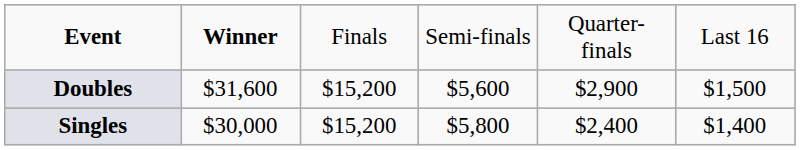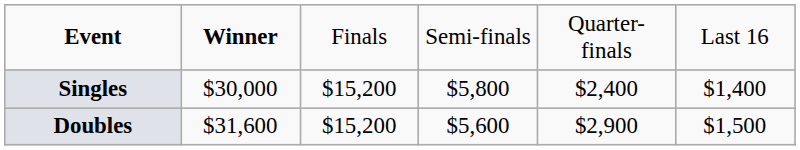rows swapped: Singles <-> Doubles
